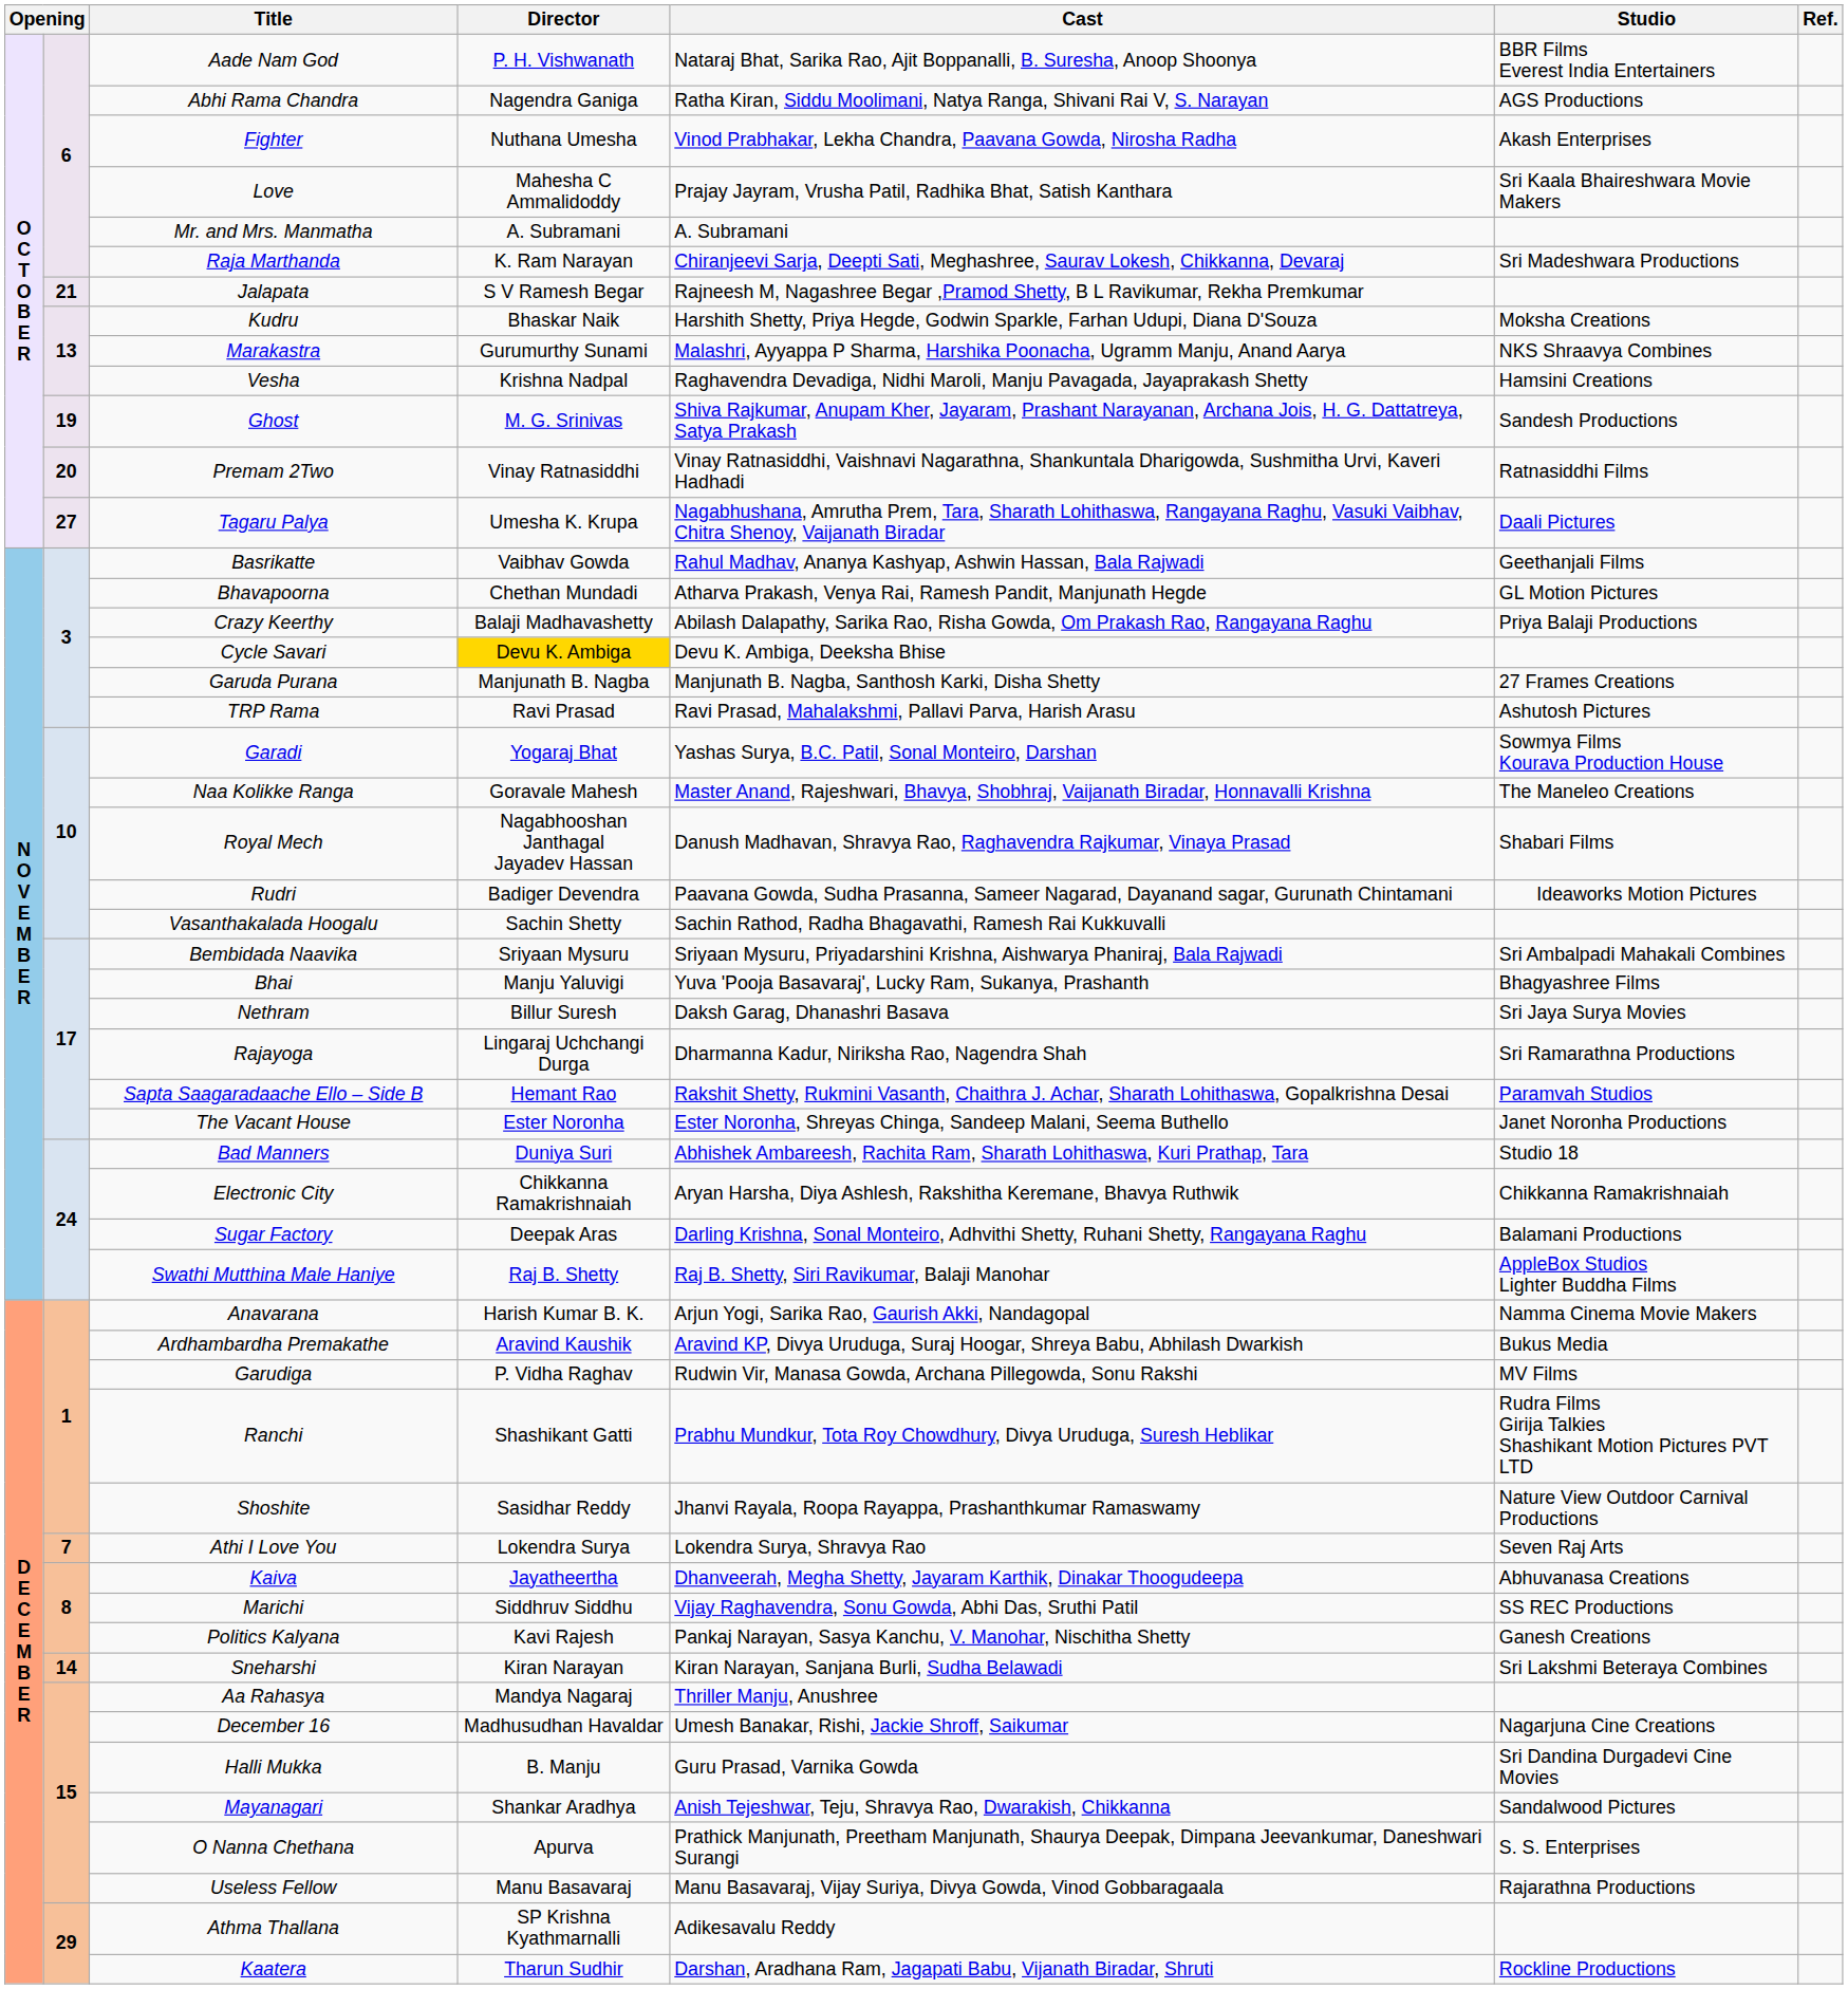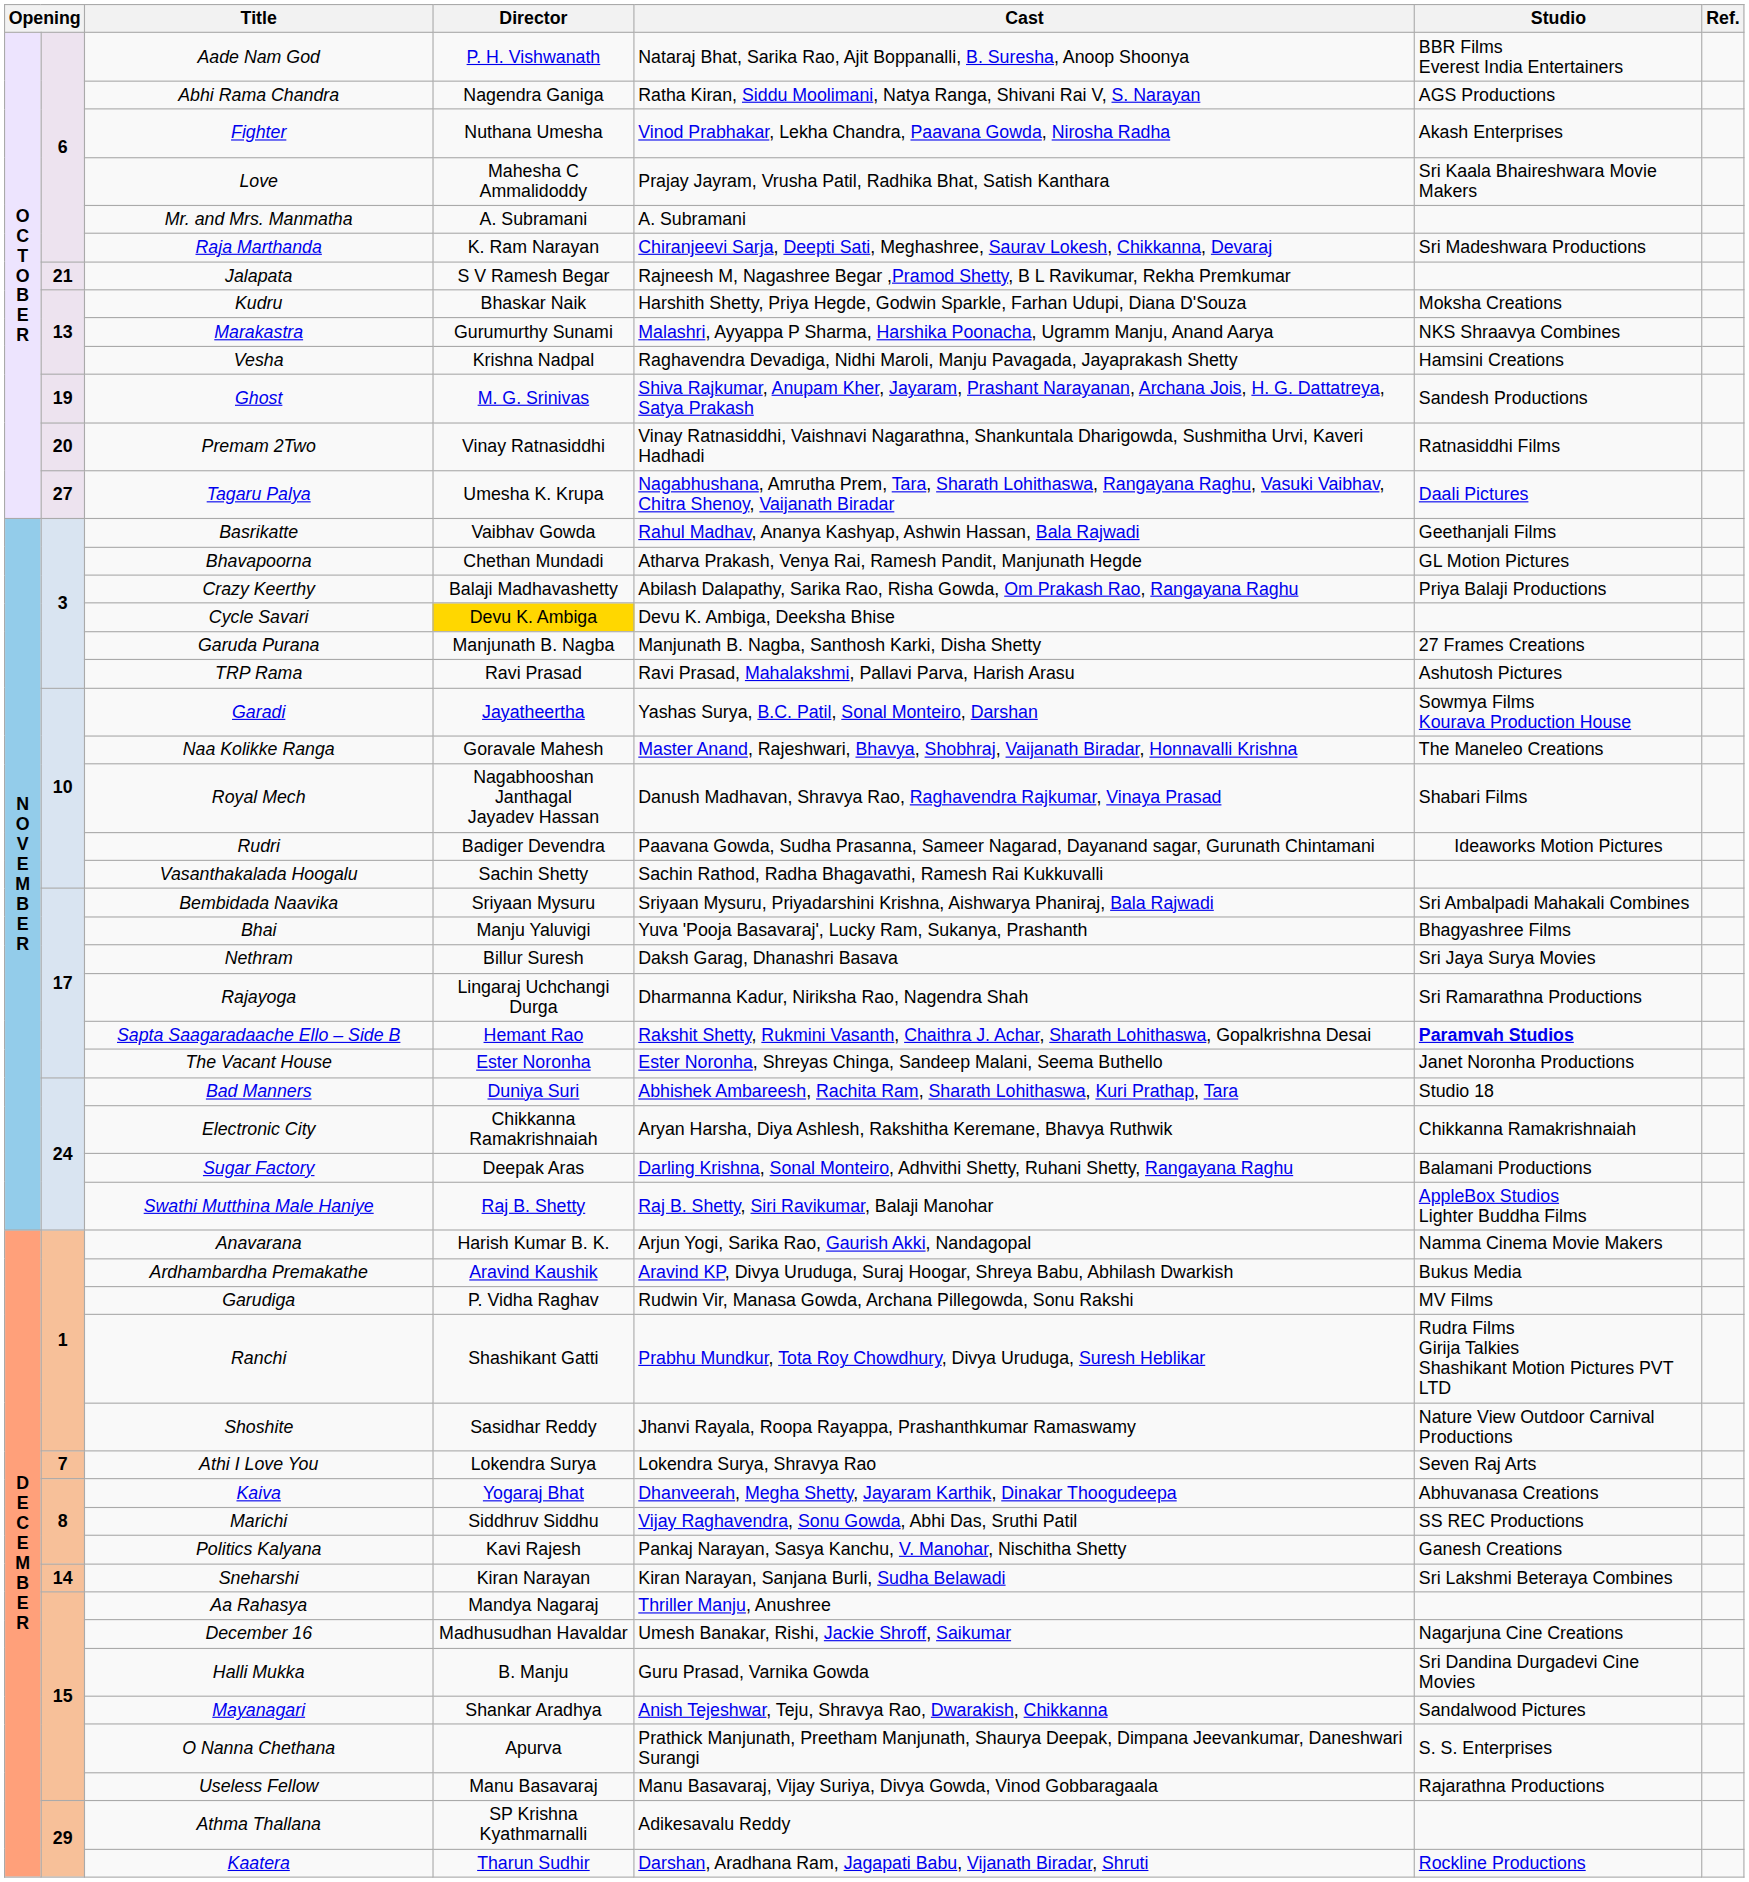Garadi | Director: Yogaraj Bhat -> Jayatheertha
Sapta Saagaradaache Ello – Side B | Studio: normal -> bold
Kaiva | Director: Jayatheertha -> Yogaraj Bhat
